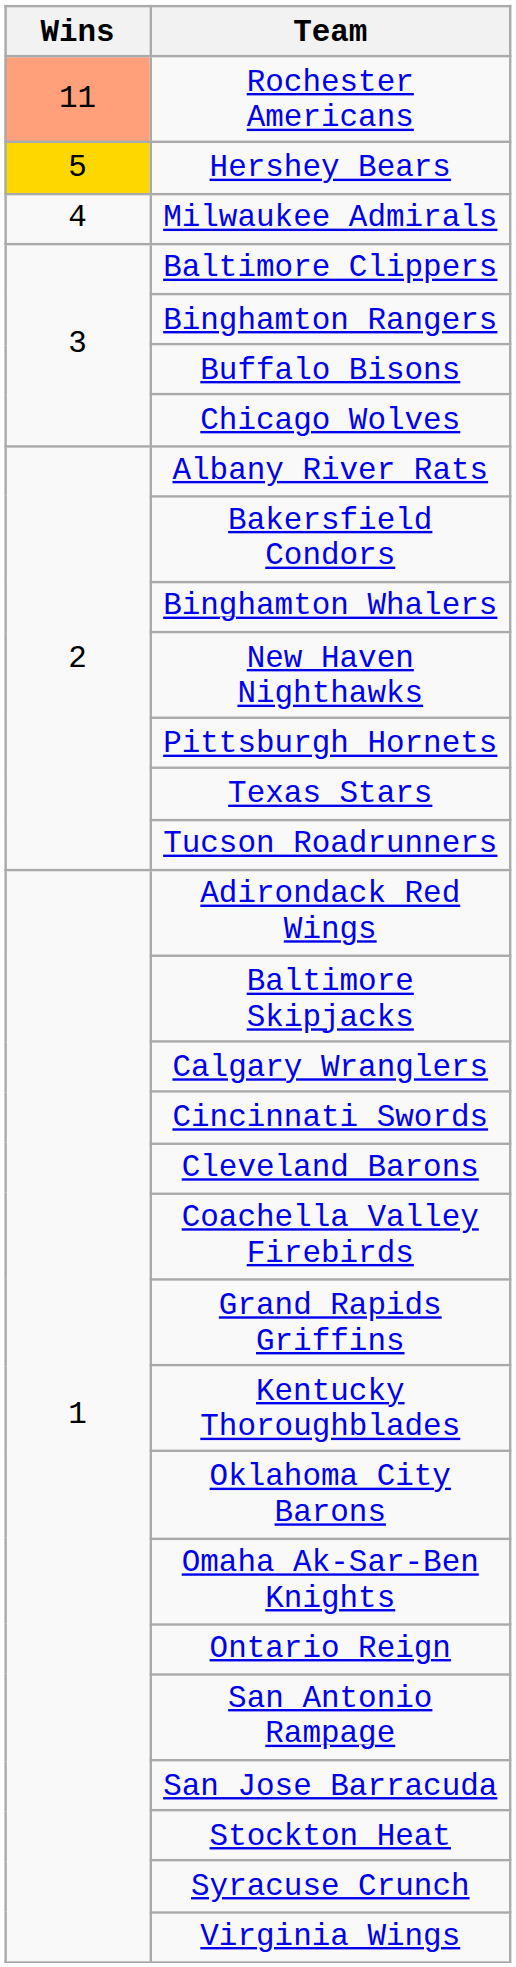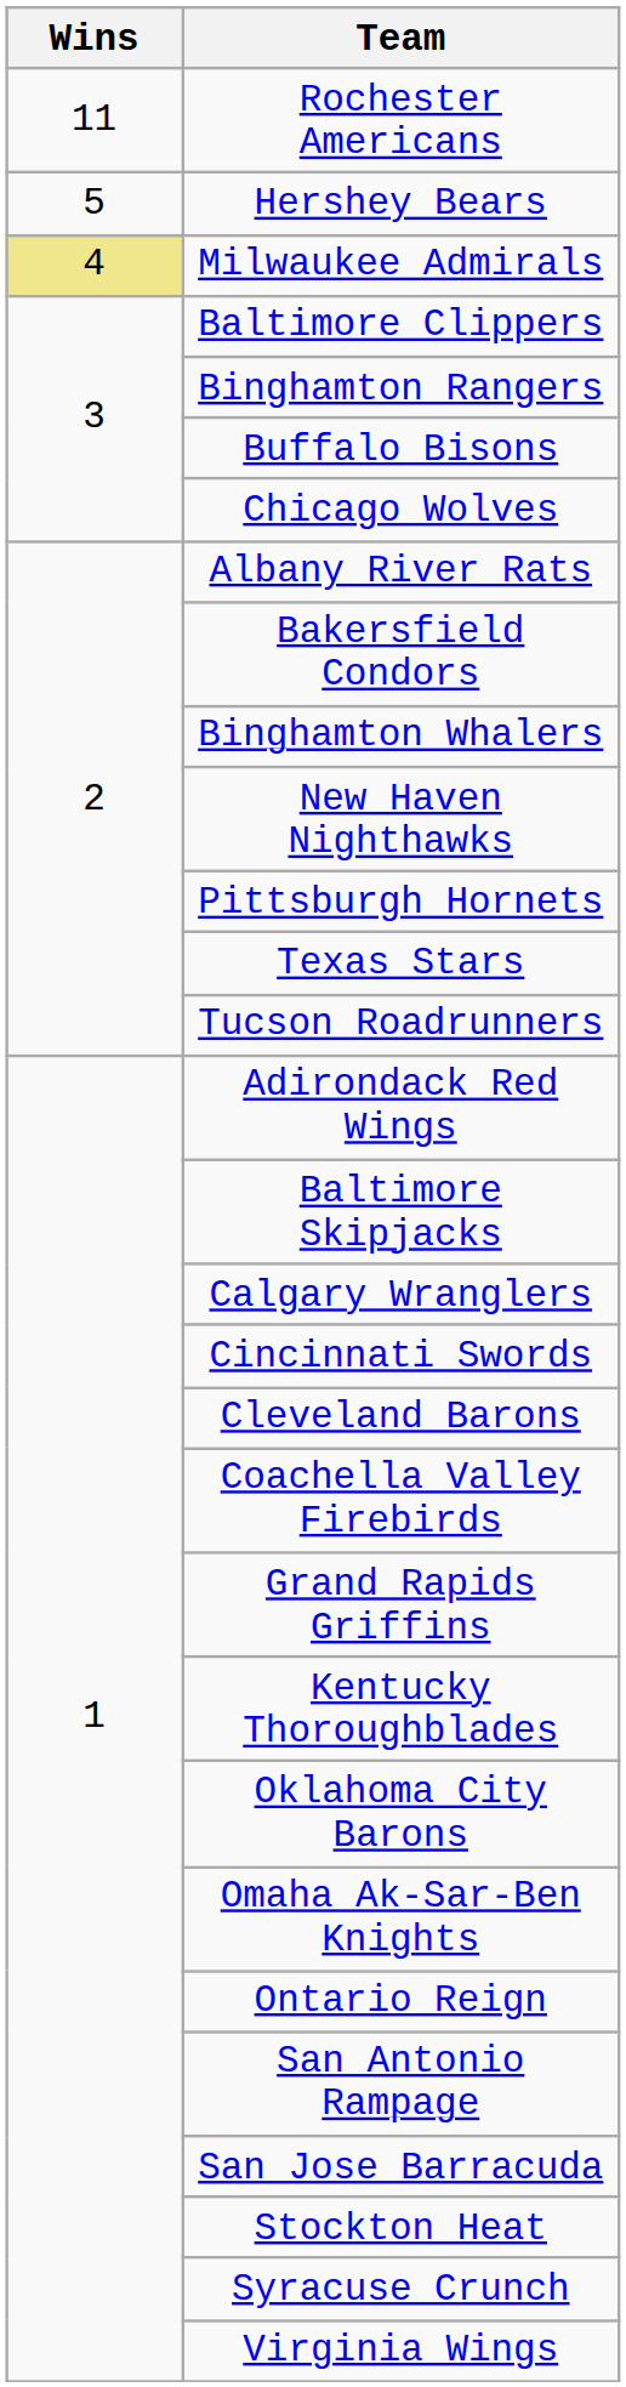Rochester Americans | Wins: lightsalmon background -> no background
Hershey Bears | Wins: gold background -> no background
Milwaukee Admirals | Wins: no background -> khaki background
